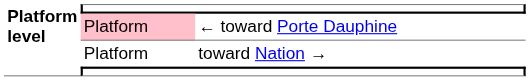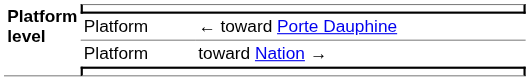← toward Porte Dauphine | column 2: pink background -> no background
